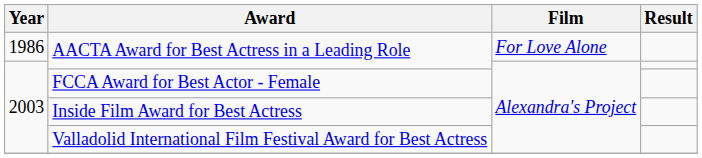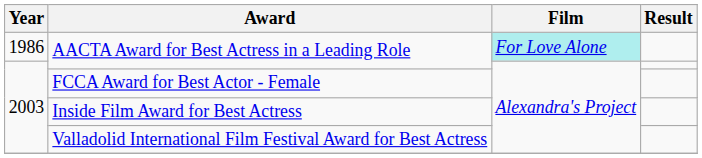1986 / AACTA Award for Best Actress in a Leading Role | Film: no background -> paleturquoise background
